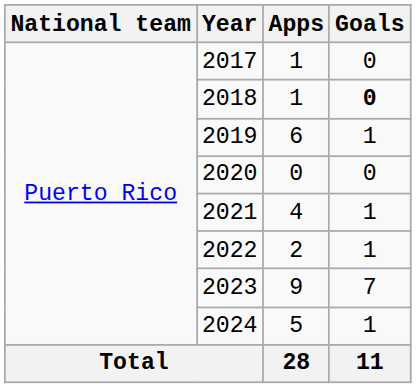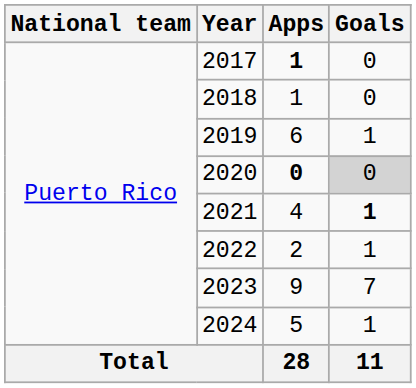2017 | Apps: normal -> bold
2018 | Goals: bold -> normal
2020 | Apps: normal -> bold
2020 | Goals: no background -> lightgrey background
2021 | Goals: normal -> bold
